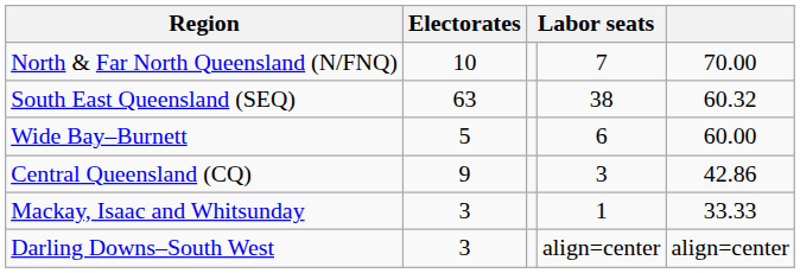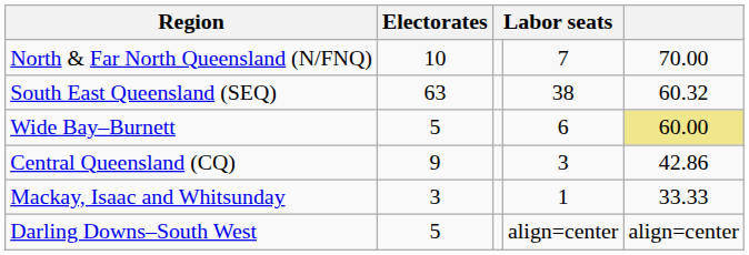Wide Bay–Burnett | column 5: no background -> khaki background
Darling Downs–South West | Electorates: 3 -> 5
